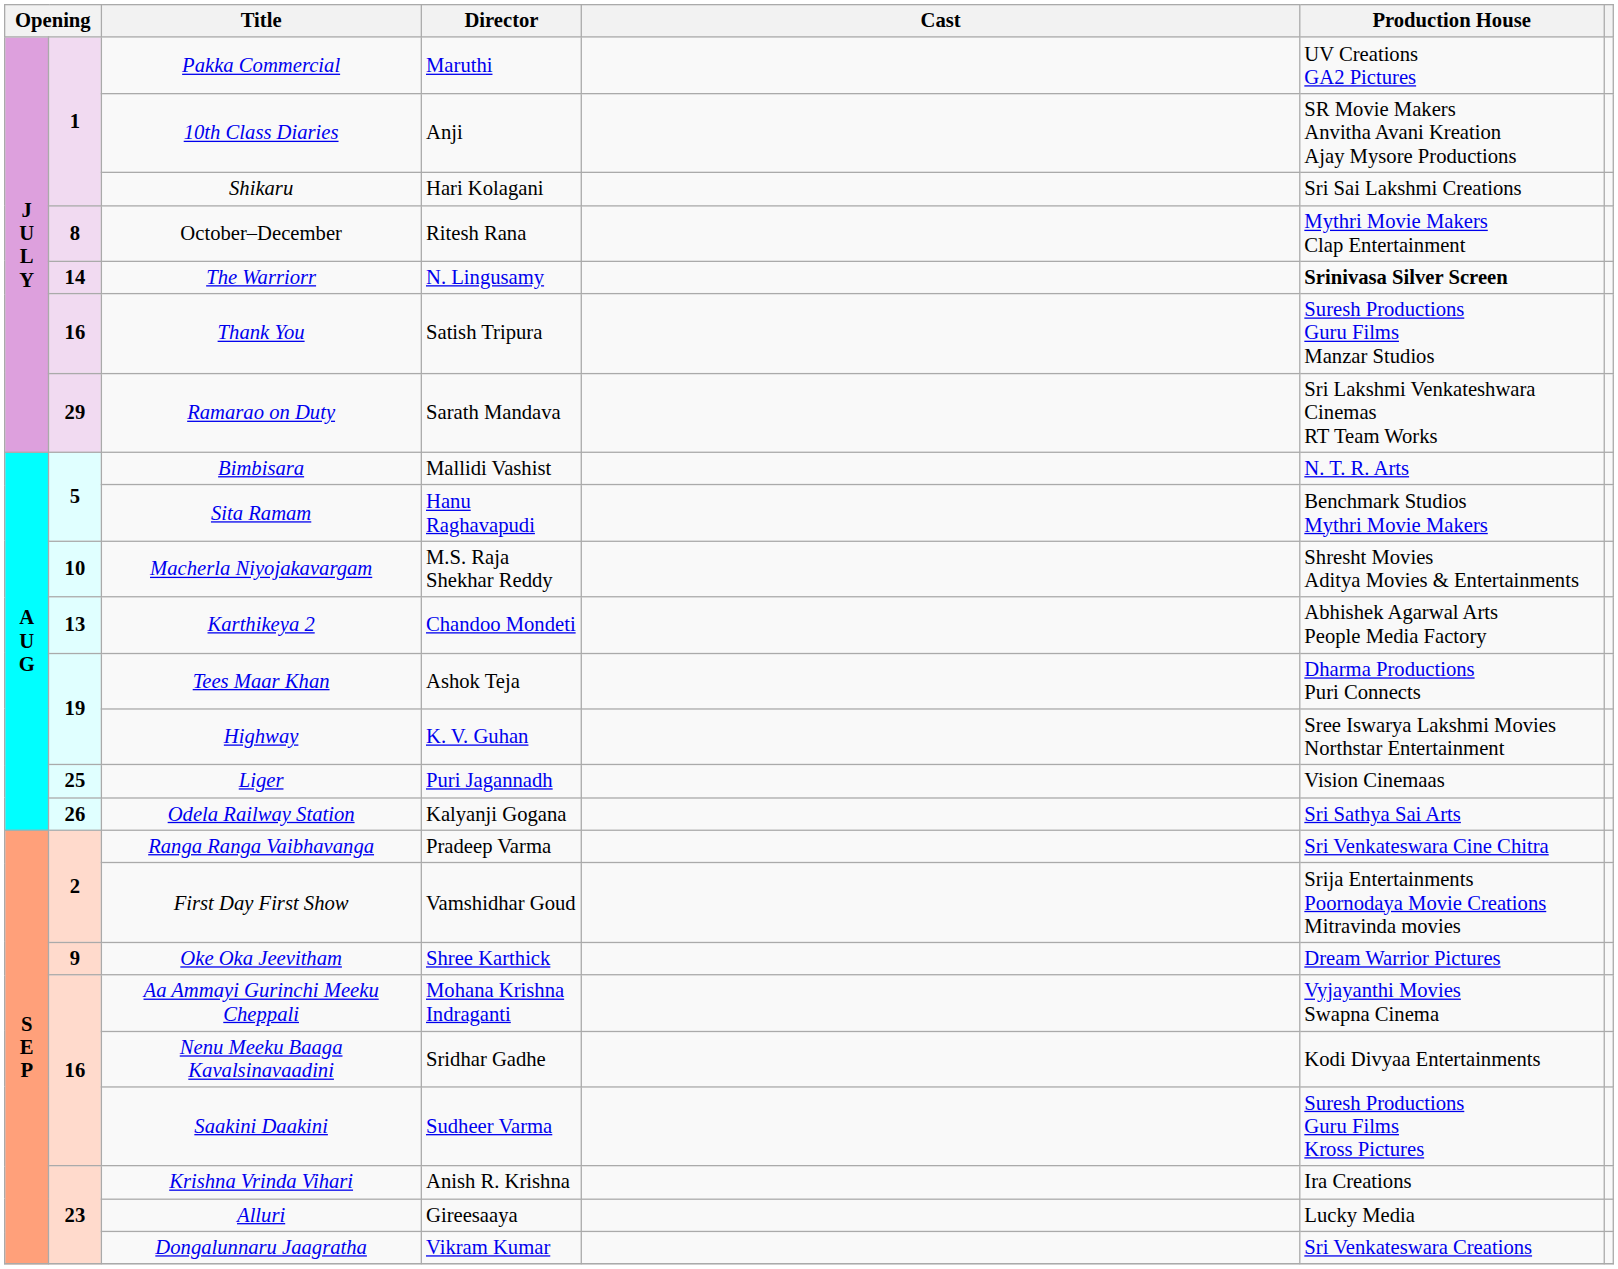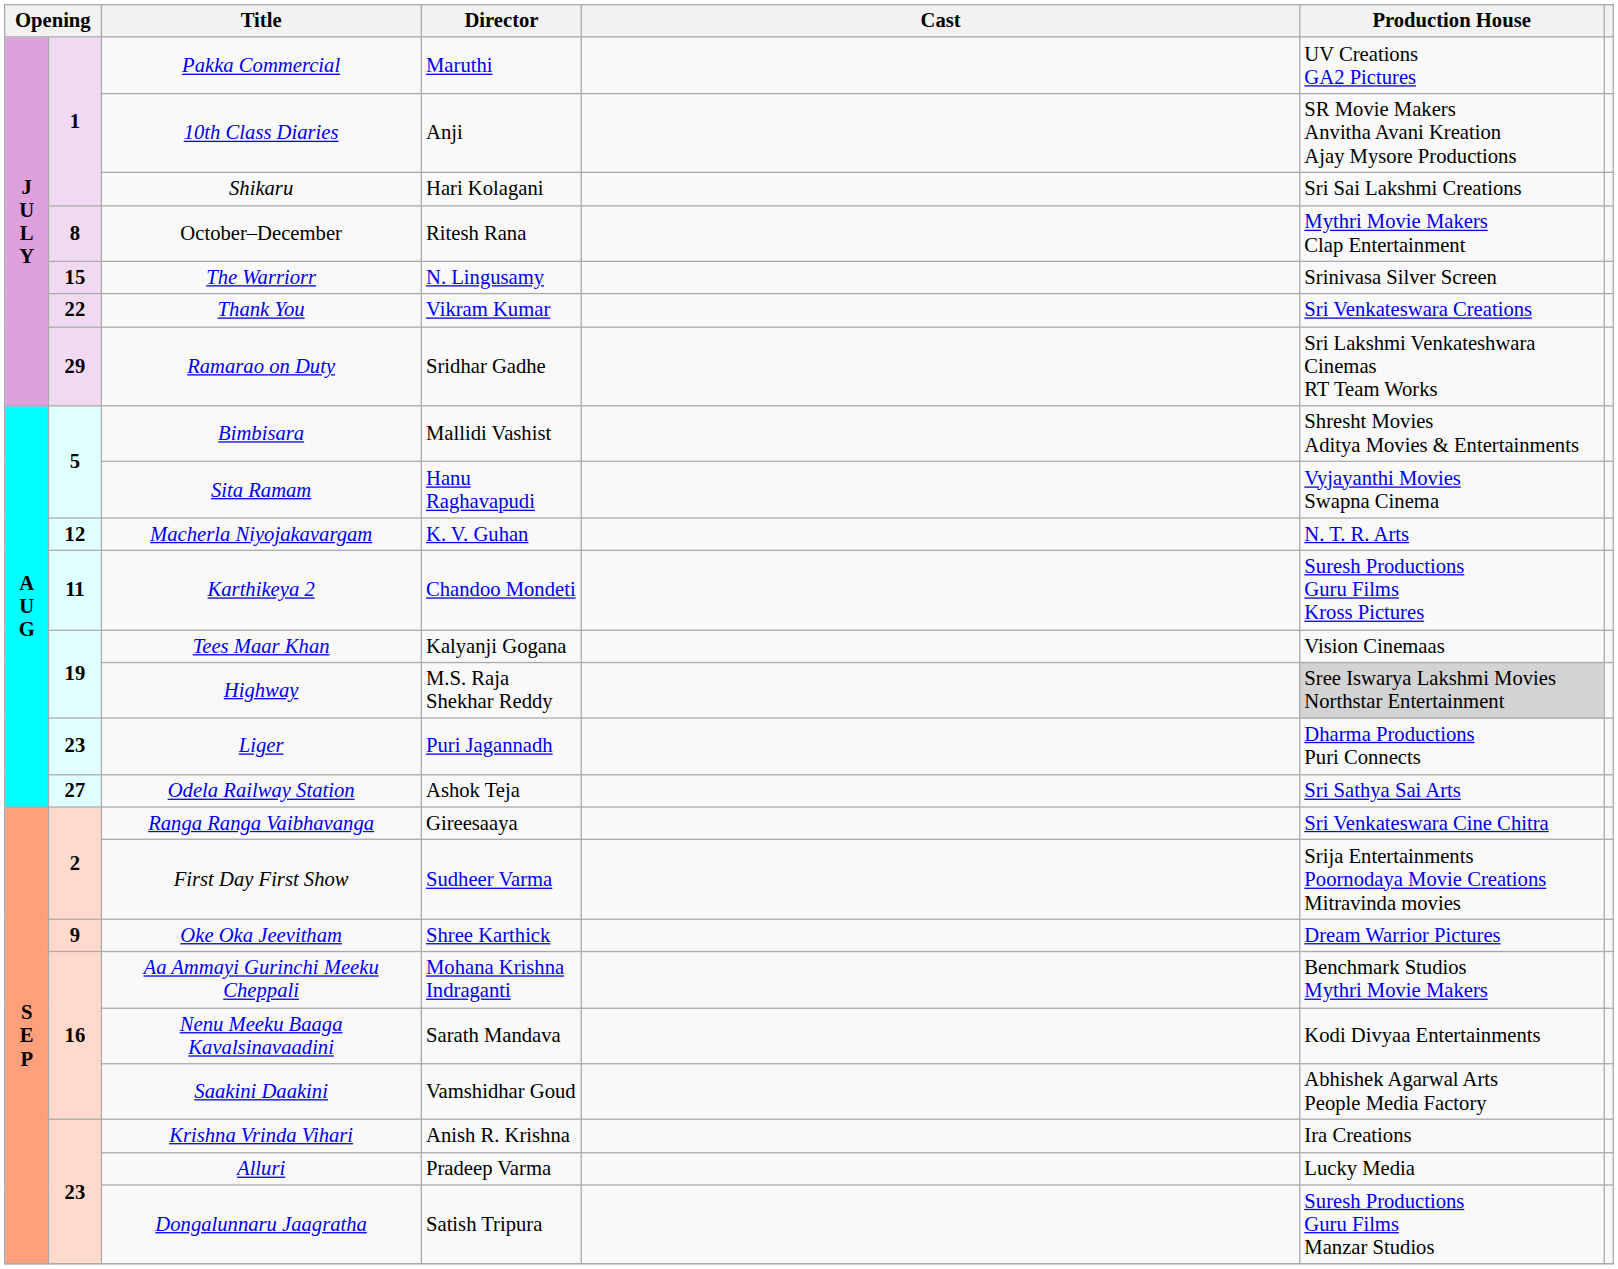The Warriorr | column 2: 14 -> 15
The Warriorr | Production House: bold -> normal
Thank You | column 2: 16 -> 22
Thank You | Director: Satish Tripura -> Vikram Kumar
Thank You | Production House: Suresh Productions Guru Films Manzar Studios -> Sri Venkateswara Creations
Ramarao on Duty | Director: Sarath Mandava -> Sridhar Gadhe
Bimbisara | Production House: N. T. R. Arts -> Shresht Movies Aditya Movies & Entertainments
Sita Ramam | Production House: Benchmark Studios Mythri Movie Makers -> Vyjayanthi Movies Swapna Cinema
Macherla Niyojakavargam | column 2: 10 -> 12
Macherla Niyojakavargam | Director: M.S. Raja Shekhar Reddy -> K. V. Guhan
Macherla Niyojakavargam | Production House: Shresht Movies Aditya Movies & Entertainments -> N. T. R. Arts
Karthikeya 2 | column 2: 13 -> 11
Karthikeya 2 | Production House: Abhishek Agarwal Arts People Media Factory -> Suresh Productions Guru Films Kross Pictures
Tees Maar Khan | Director: Ashok Teja -> Kalyanji Gogana
Tees Maar Khan | Production House: Dharma Productions Puri Connects -> Vision Cinemaas
Highway | Director: K. V. Guhan -> M.S. Raja Shekhar Reddy
Highway | Production House: no background -> lightgrey background
Liger | column 2: 25 -> 23
Liger | Production House: Vision Cinemaas -> Dharma Productions Puri Connects
Odela Railway Station | column 2: 26 -> 27
Odela Railway Station | Director: Kalyanji Gogana -> Ashok Teja
Ranga Ranga Vaibhavanga | Director: Pradeep Varma -> Gireesaaya
First Day First Show | Director: Vamshidhar Goud -> Sudheer Varma
Aa Ammayi Gurinchi Meeku Cheppali | Production House: Vyjayanthi Movies Swapna Cinema -> Benchmark Studios Mythri Movie Makers
Nenu Meeku Baaga Kavalsinavaadini | Director: Sridhar Gadhe -> Sarath Mandava
Saakini Daakini | Director: Sudheer Varma -> Vamshidhar Goud
Saakini Daakini | Production House: Suresh Productions Guru Films Kross Pictures -> Abhishek Agarwal Arts People Media Factory
Alluri | Director: Gireesaaya -> Pradeep Varma
Dongalunnaru Jaagratha | Director: Vikram Kumar -> Satish Tripura
Dongalunnaru Jaagratha | Production House: Sri Venkateswara Creations -> Suresh Productions Guru Films Manzar Studios
